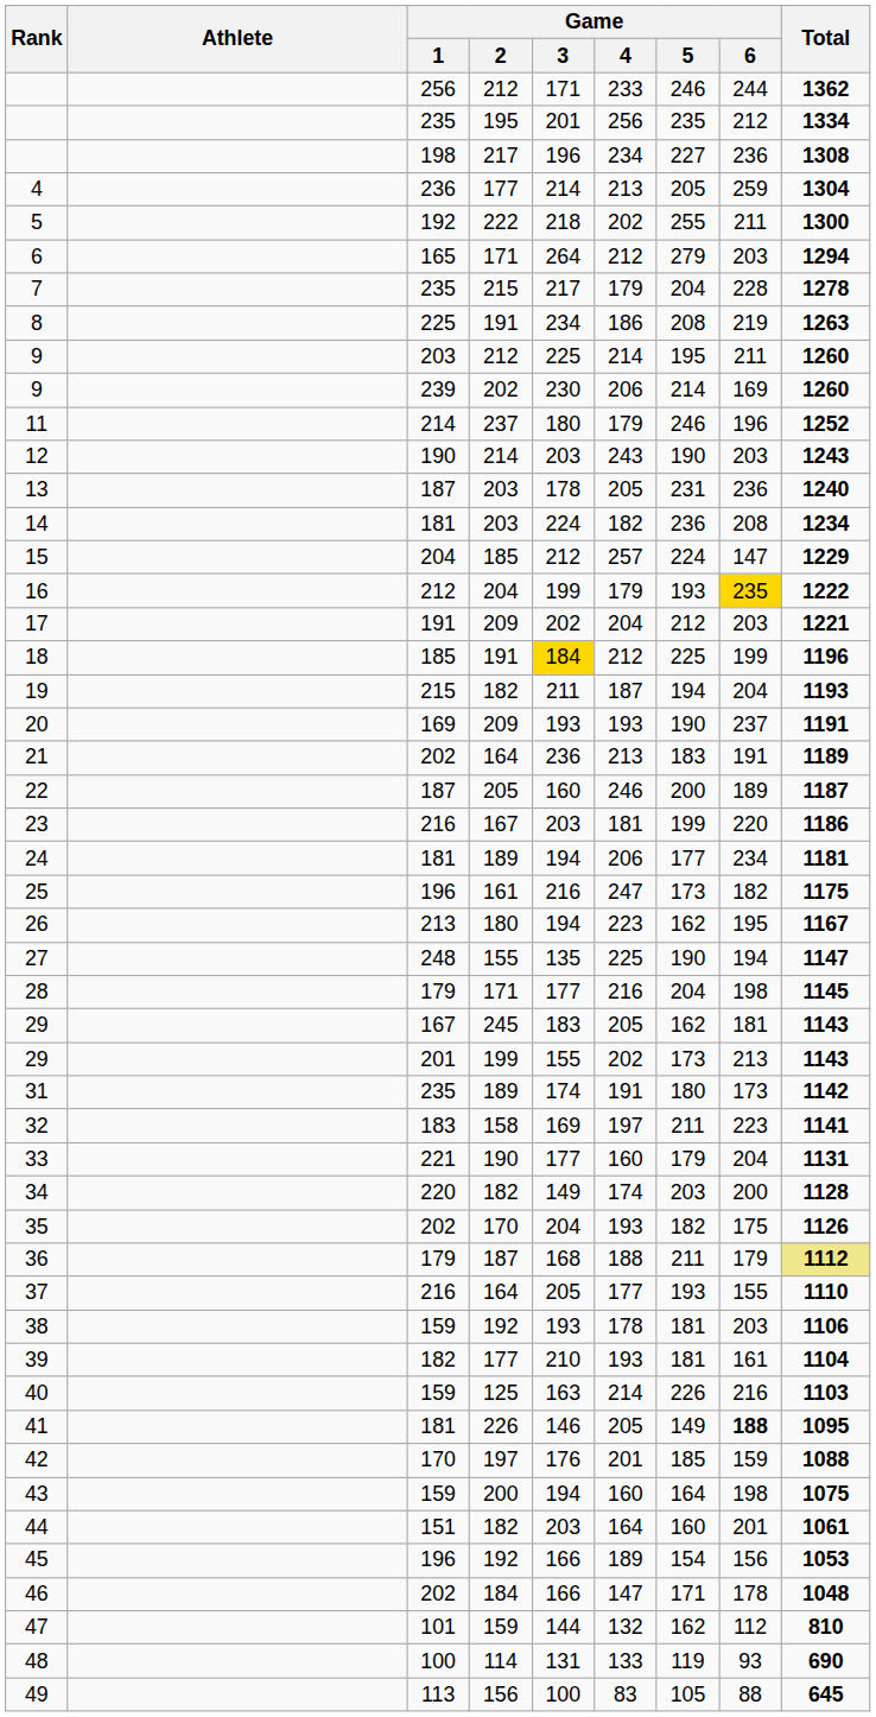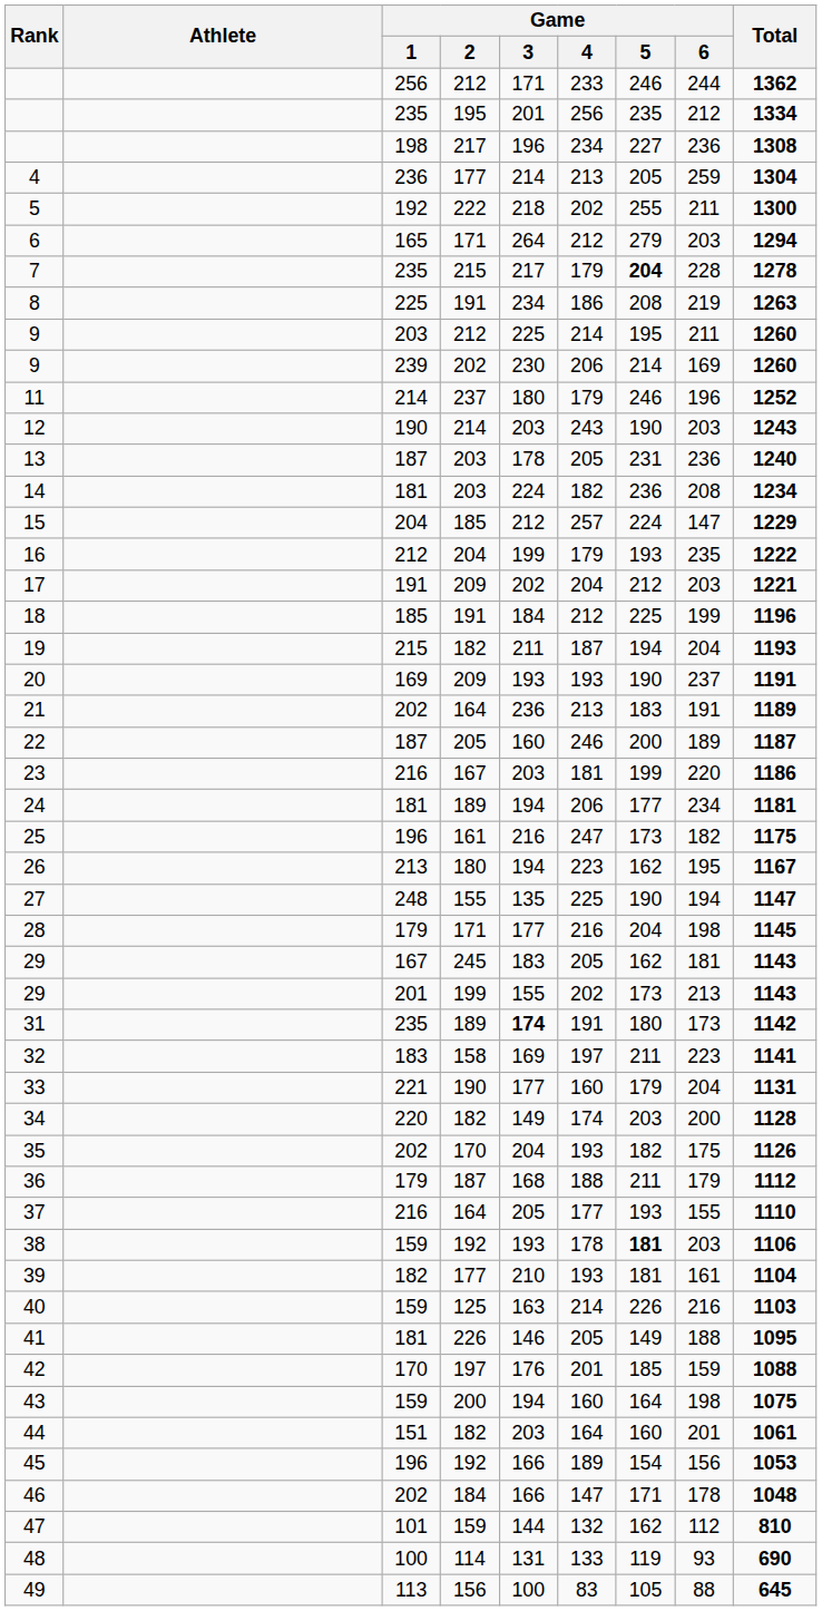7 | Game / 5: normal -> bold
16 | Game / 6: gold background -> no background
18 | Game / 3: gold background -> no background
31 | Game / 3: normal -> bold
36 | Total: khaki background -> no background
38 | Game / 5: normal -> bold
41 | Game / 6: bold -> normal
